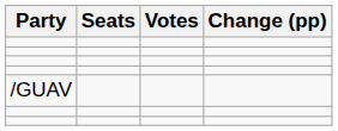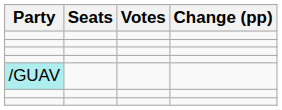/GUAV | Party: no background -> paleturquoise background
